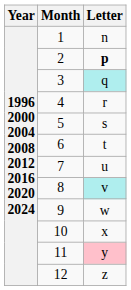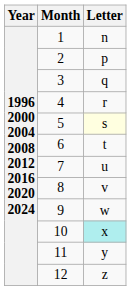2 | Letter: bold -> normal
3 | Letter: paleturquoise background -> no background
5 | Letter: no background -> lightyellow background
8 | Letter: paleturquoise background -> no background
10 | Letter: no background -> paleturquoise background
11 | Letter: pink background -> no background
